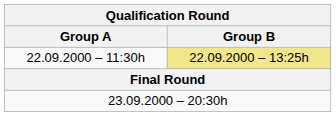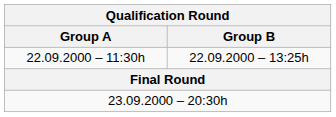22.09.2000 – 11:30h | Group B: khaki background -> no background
